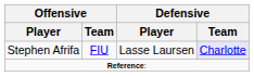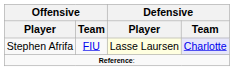Stephen Afrifa | Defensive / Player: no background -> lightyellow background
